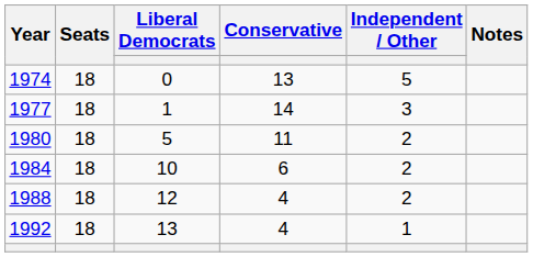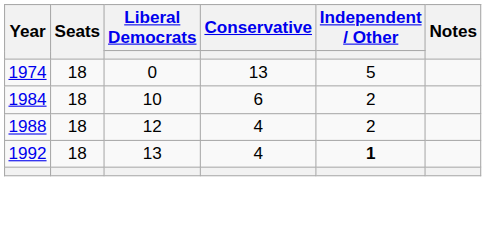- row: 1977 | 18 | 1 | 14 | 3
- row: 1980 | 18 | 5 | 11 | 2
1992 | Independent / Other: normal -> bold
